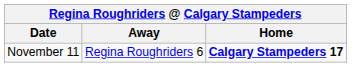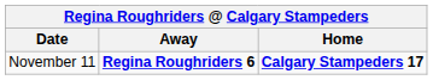November 11 | Away: normal -> bold
